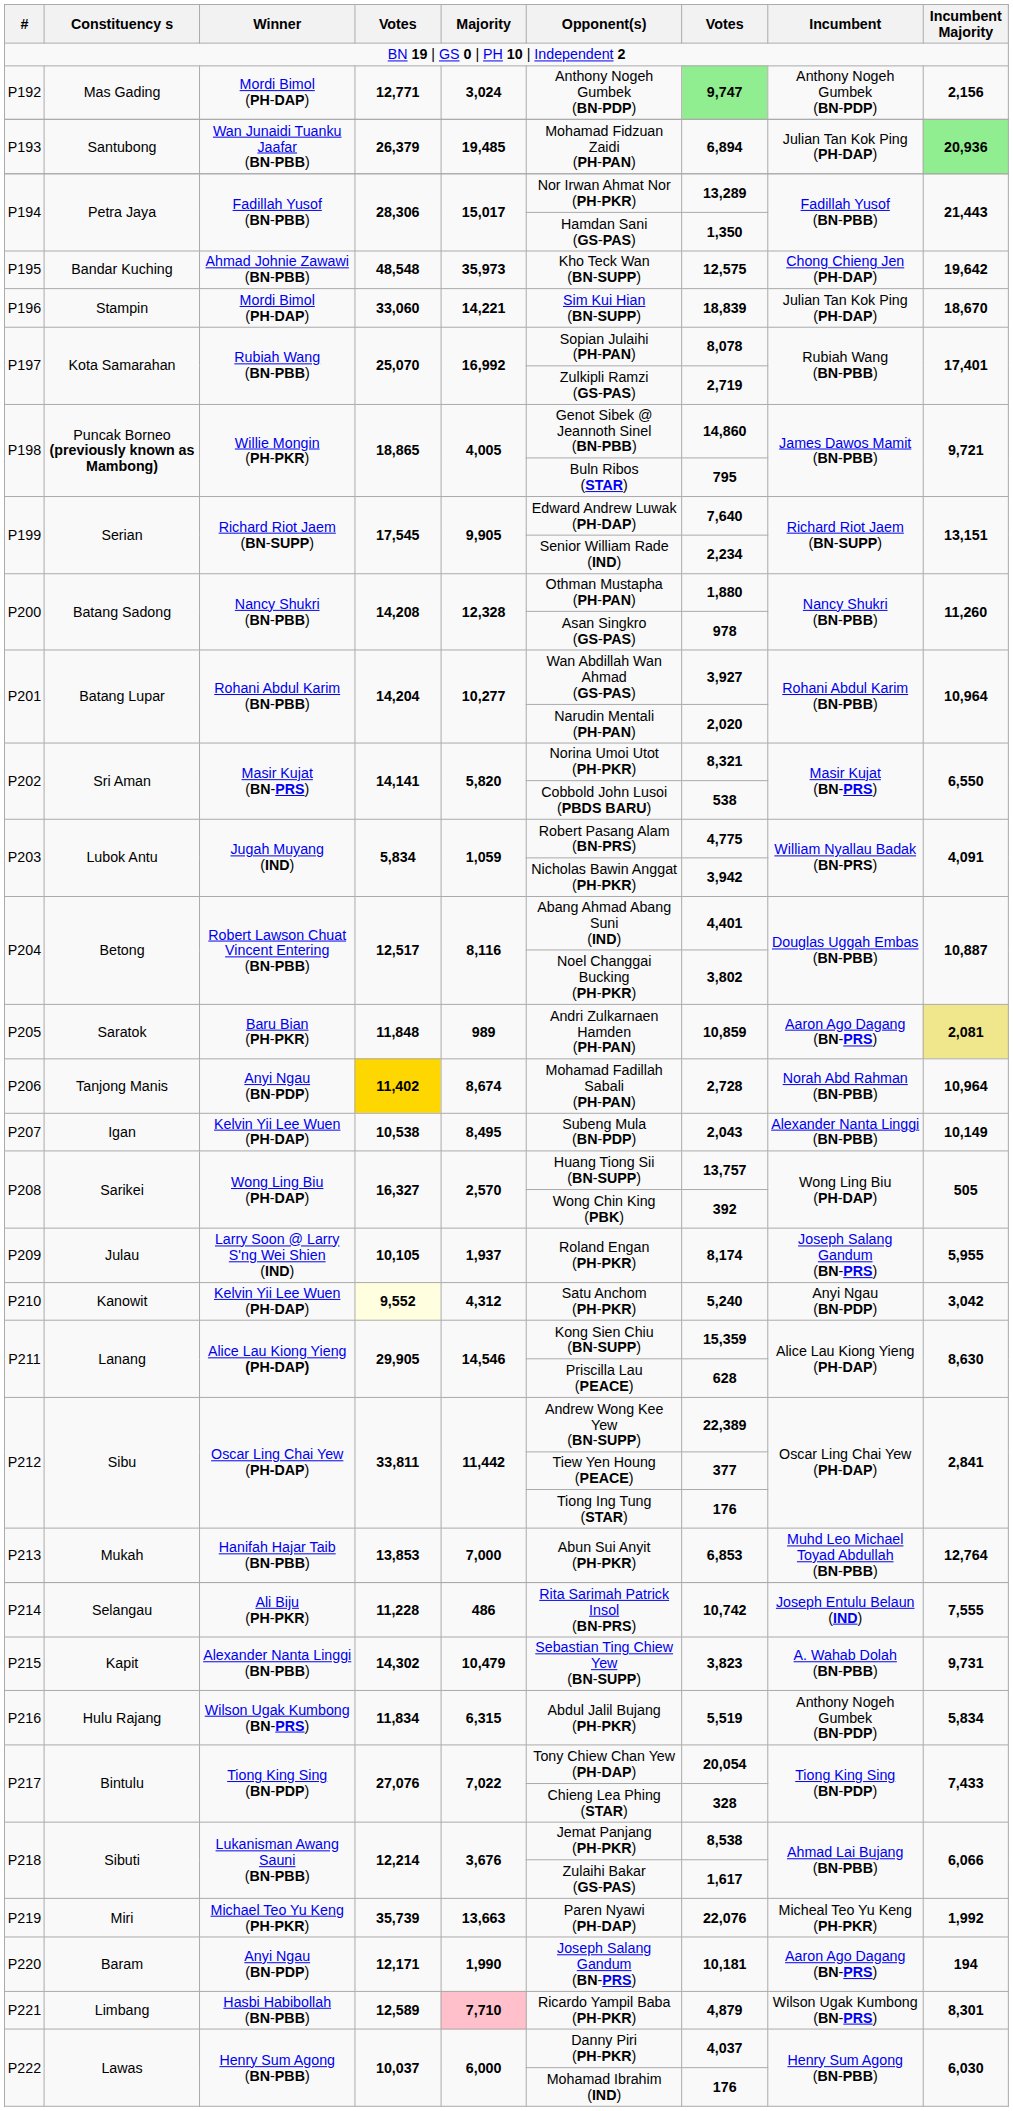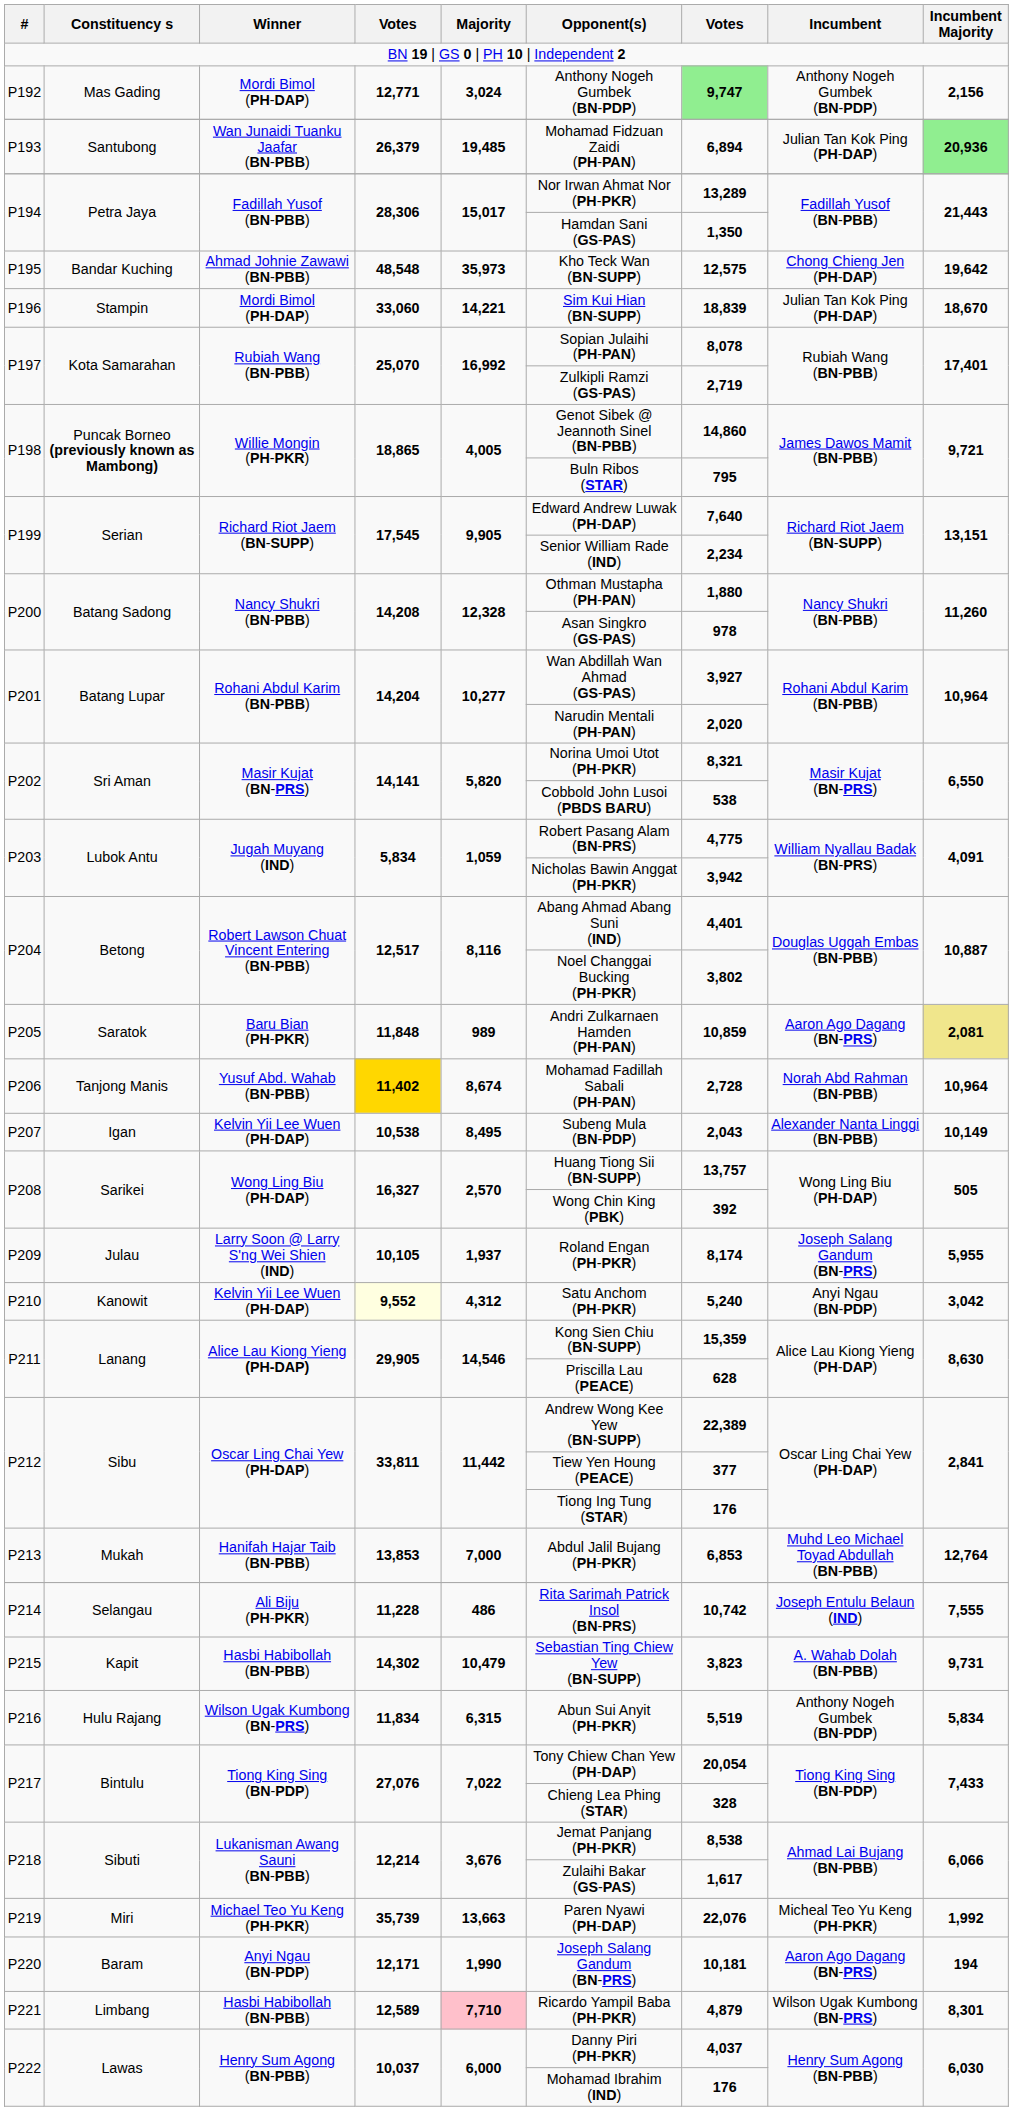P206 | Winner: Anyi Ngau (BN-PDP) -> Yusuf Abd. Wahab (BN-PBB)
P213 | Opponent(s): Abun Sui Anyit (PH-PKR) -> Abdul Jalil Bujang (PH-PKR)
P215 | Winner: Alexander Nanta Linggi (BN-PBB) -> Hasbi Habibollah (BN-PBB)
P216 | Opponent(s): Abdul Jalil Bujang (PH-PKR) -> Abun Sui Anyit (PH-PKR)
